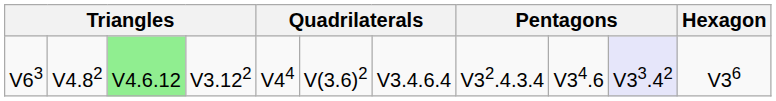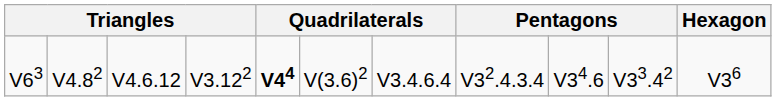V63 | column 3: lightgreen background -> no background
V63 | column 5: normal -> bold
V63 | column 10: lavender background -> no background
